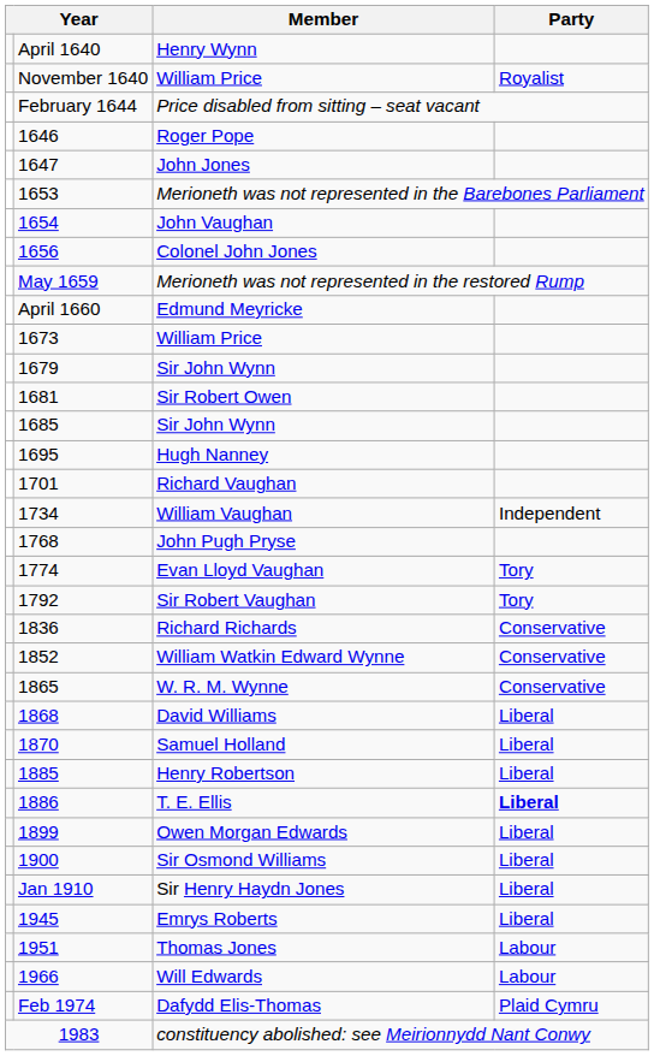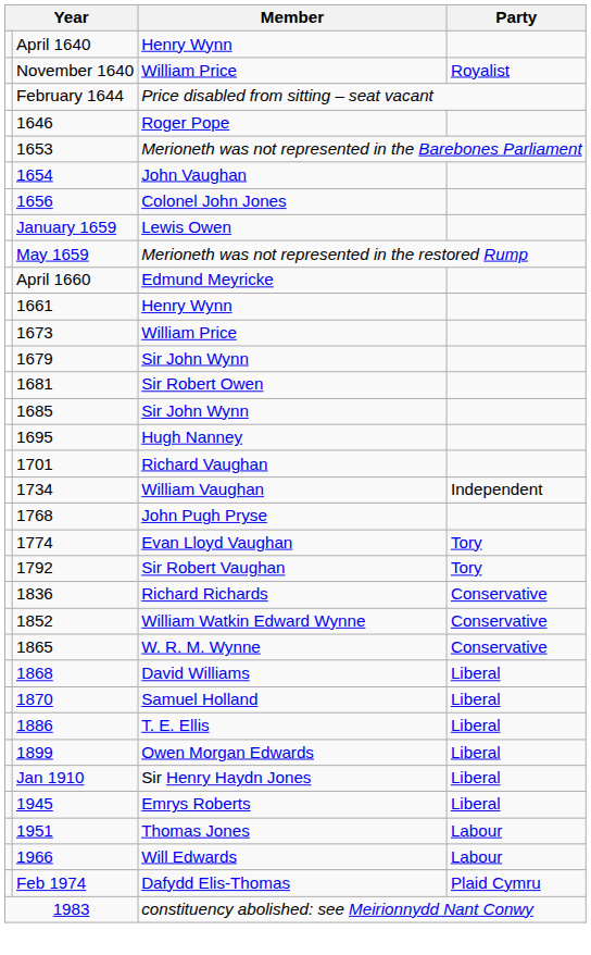- row: 1647 | John Jones
+ row: January 1659 | Lewis Owen
+ row: 1661 | Henry Wynn
- row: 1885 | Henry Robertson | Liberal
T. E. Ellis | Party: bold -> normal
- row: 1900 | Sir Osmond Williams | Liberal
